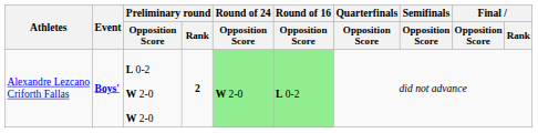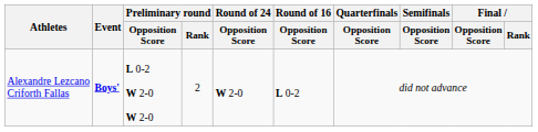Alexandre Lezcano Criforth Fallas | Preliminary round / Rank: bold -> normal
Alexandre Lezcano Criforth Fallas | Round of 24 / Opposition Score: lightgreen background -> no background
Alexandre Lezcano Criforth Fallas | Round of 16 / Opposition Score: lightgreen background -> no background
